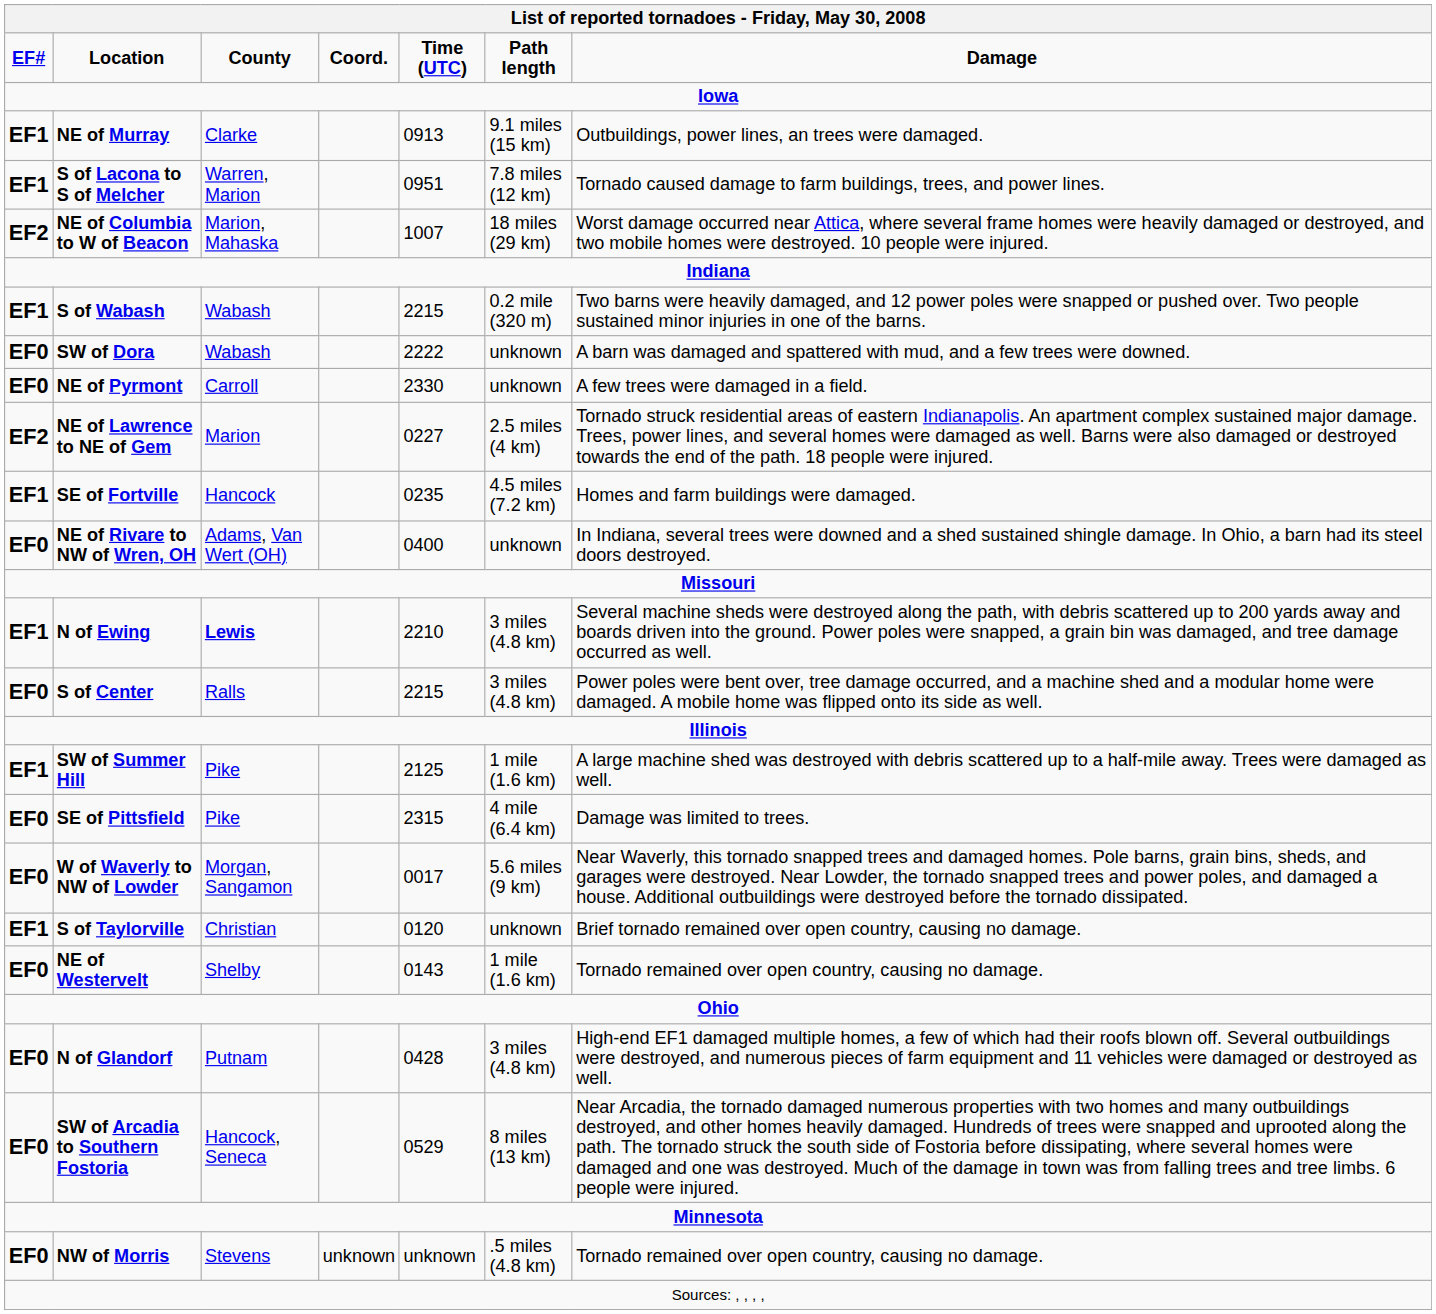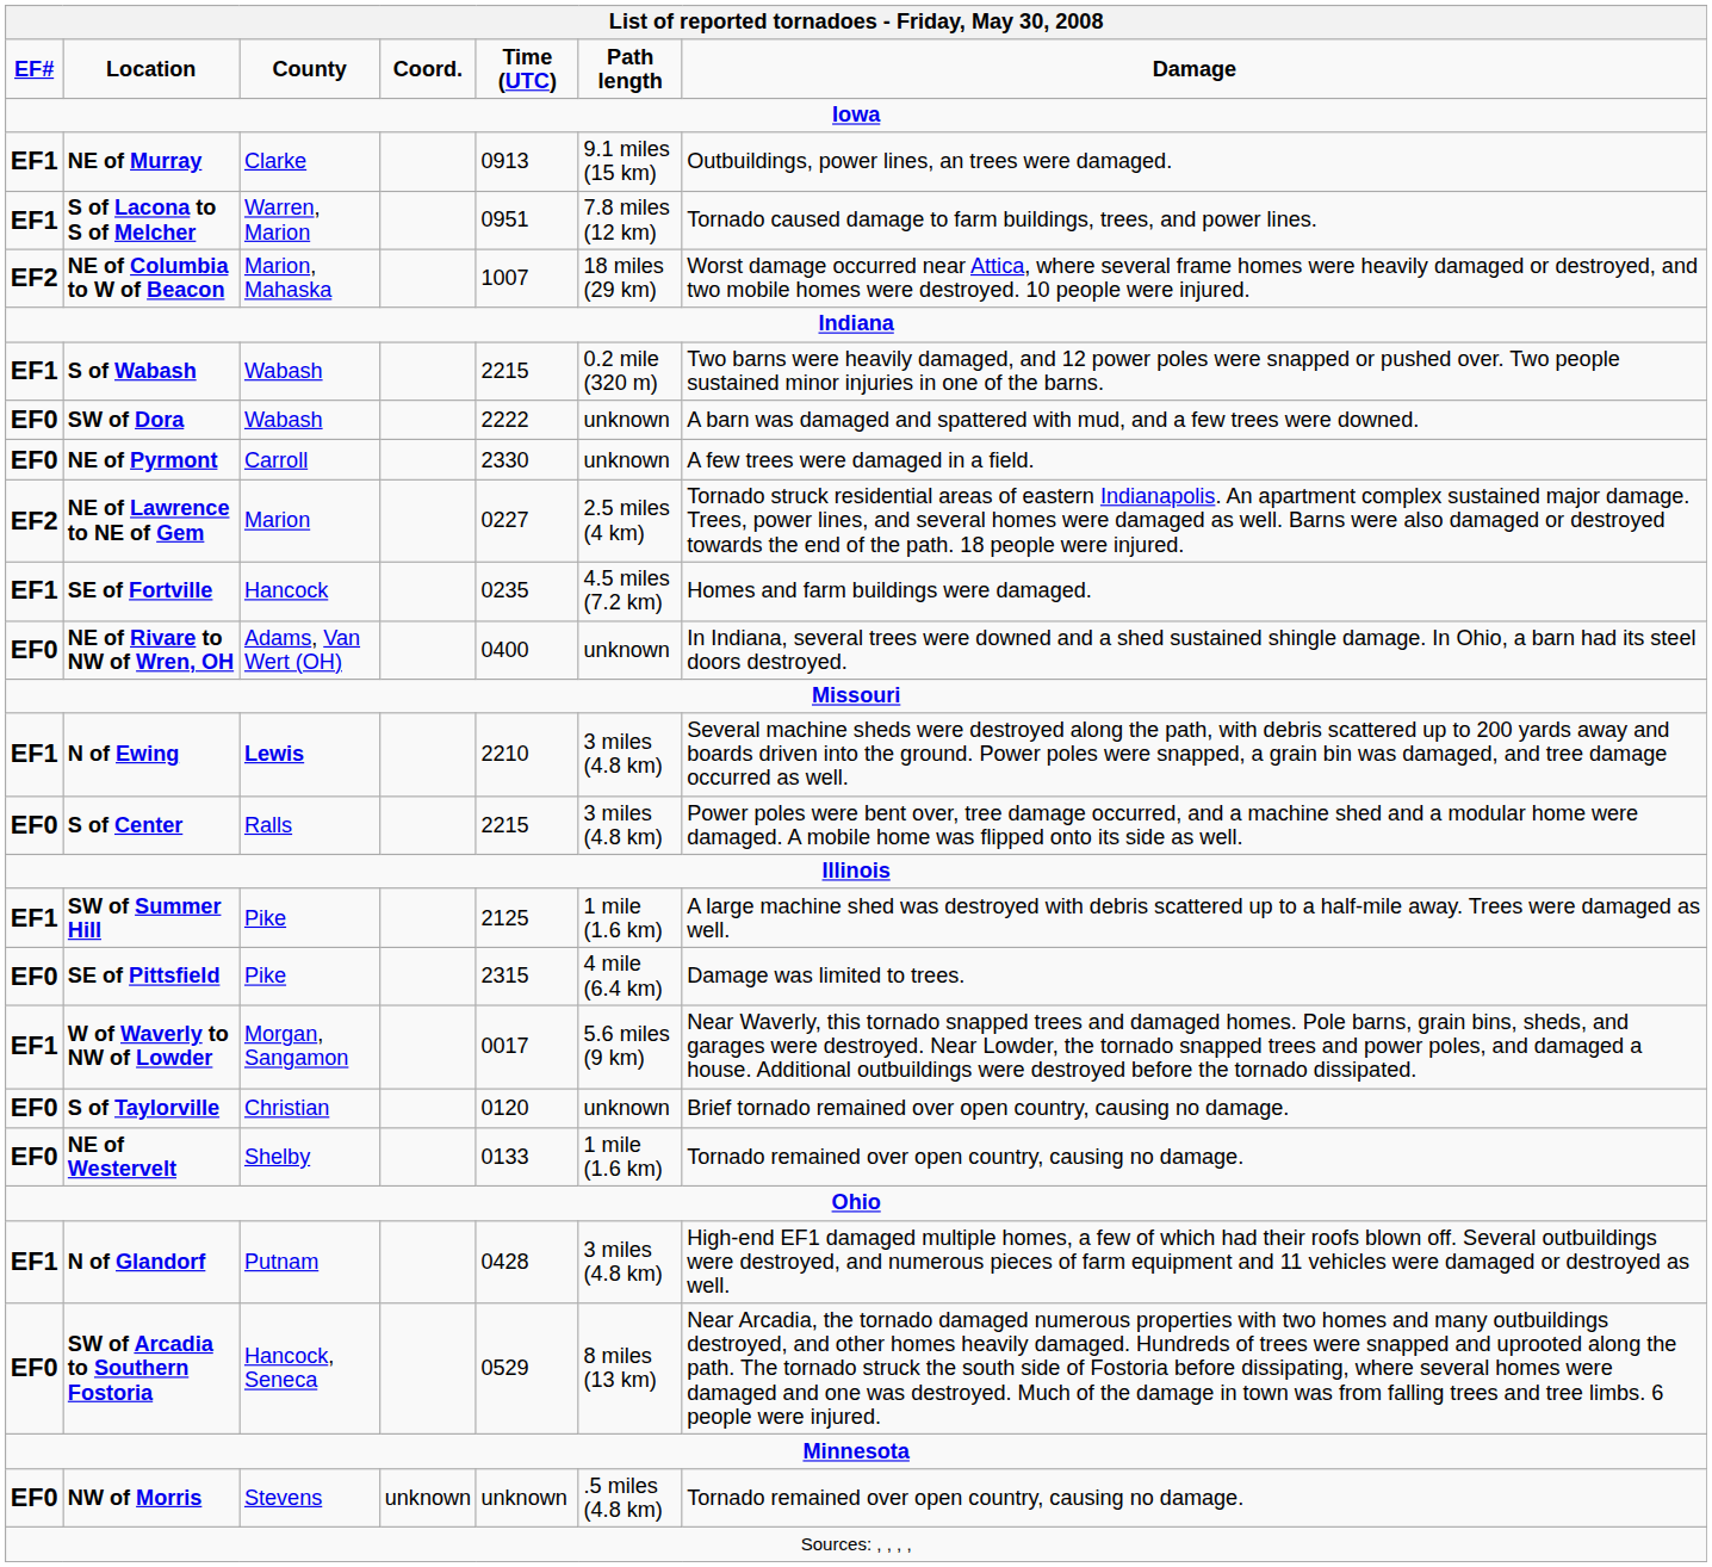W of Waverly to NW of Lowder | EF#: EF0 -> EF1
S of Taylorville | EF#: EF1 -> EF0
NE of Westervelt | Time (UTC): 0143 -> 0133
N of Glandorf | EF#: EF0 -> EF1
